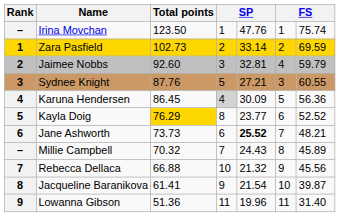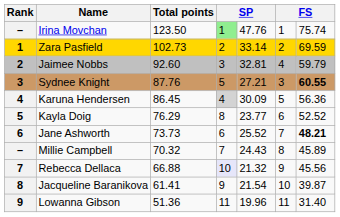Irina Movchan | column 4: no background -> lightgreen background
Sydnee Knight | column 7: normal -> bold
Kayla Doig | Total points: gold background -> no background
Jane Ashworth | column 5: bold -> normal
Jane Ashworth | column 7: normal -> bold
Rebecca Dellaca | column 4: no background -> lavender background
